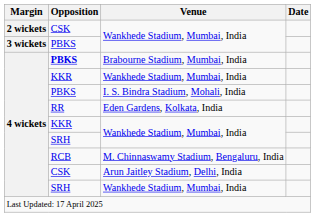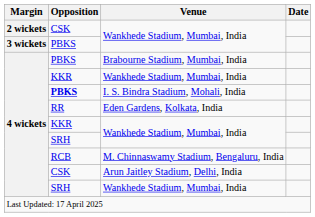PBKS / Brabourne Stadium, Mumbai, India | Opposition: bold -> normal
PBKS / I. S. Bindra Stadium, Mohali, India | Opposition: normal -> bold
